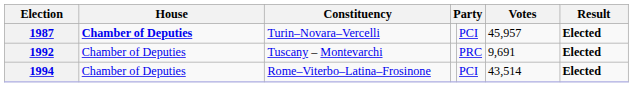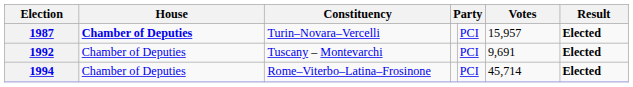1987 | Votes: 45,957 -> 15,957
1992 | column 5: PRC -> PCI
1994 | Votes: 43,514 -> 45,714
